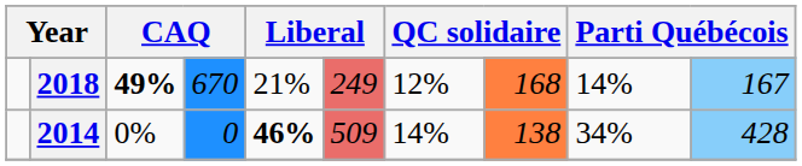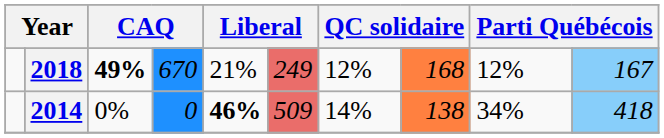2018 | column 9: 14% -> 12%
2014 | column 10: 428 -> 418
